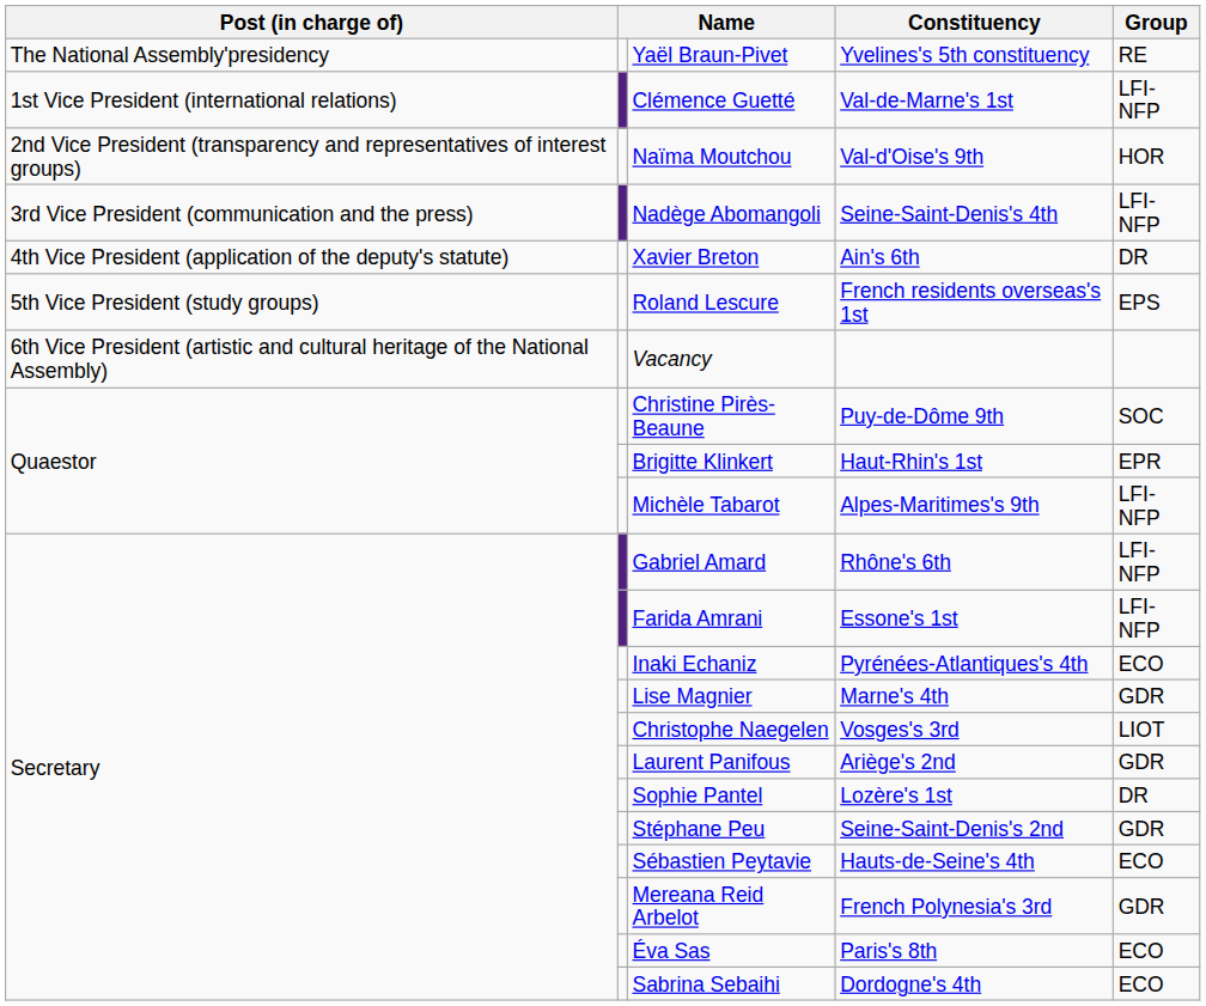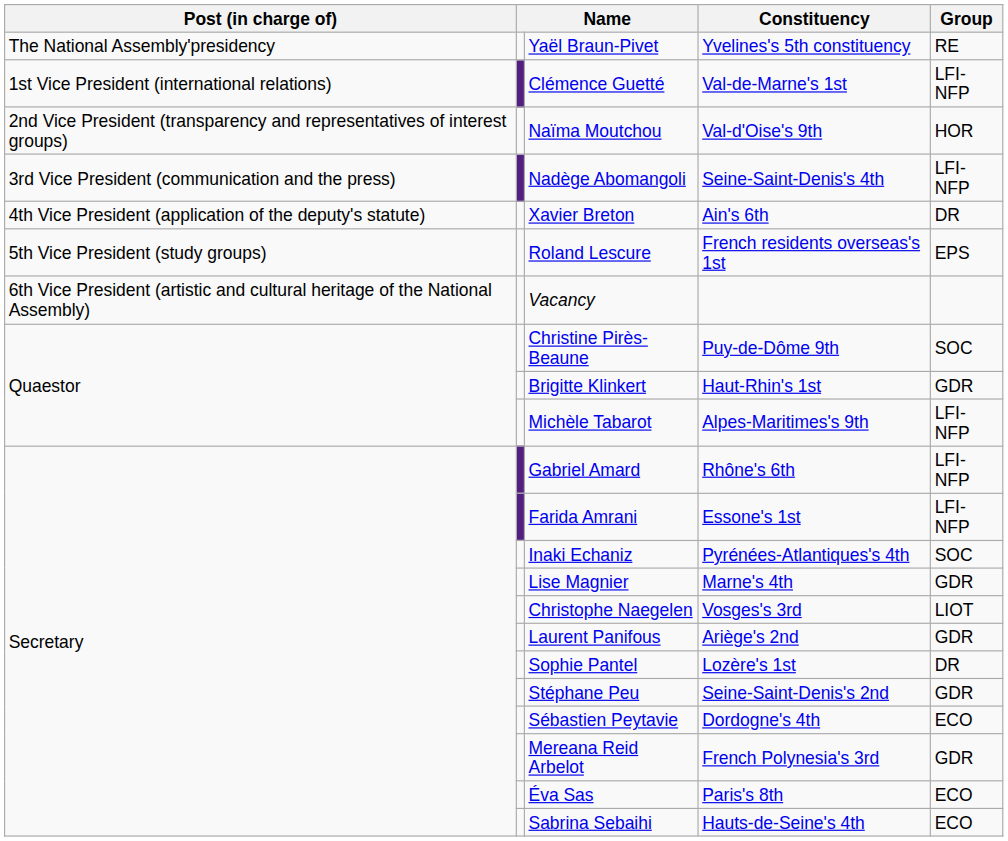Brigitte Klinkert | Group: EPR -> GDR
Inaki Echaniz | Group: ECO -> SOC
Sébastien Peytavie | Constituency: Hauts-de-Seine's 4th -> Dordogne's 4th
Sabrina Sebaihi | Constituency: Dordogne's 4th -> Hauts-de-Seine's 4th
